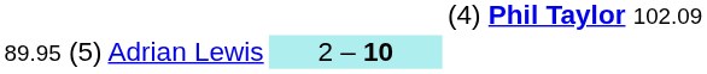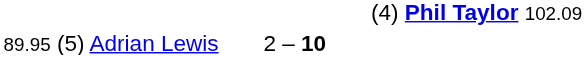89.95 (5) Adrian Lewis | column 2: paleturquoise background -> no background
